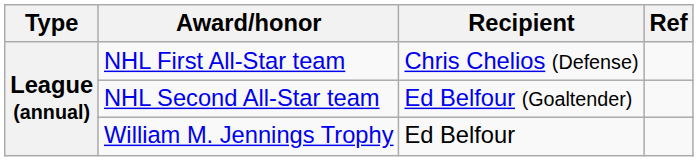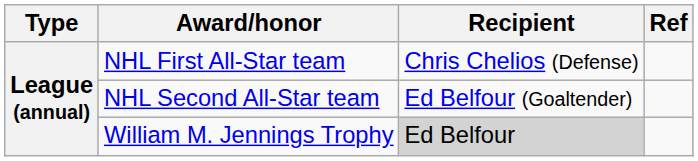William M. Jennings Trophy | Recipient: no background -> lightgrey background
